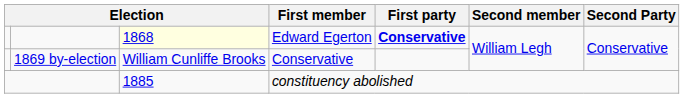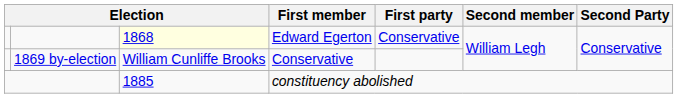Edward Egerton | First party: bold -> normal
